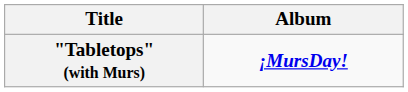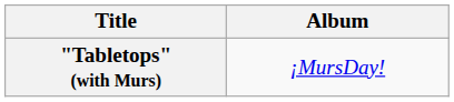"Tabletops" (with Murs) | Album: bold -> normal
